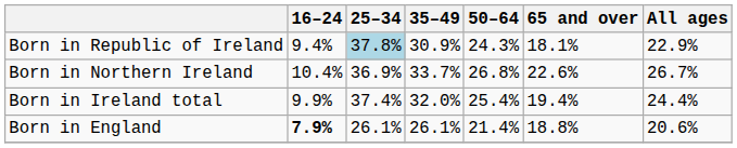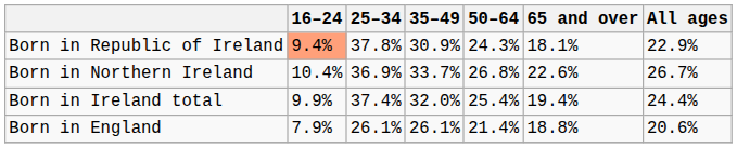Born in Republic of Ireland | 16–24: no background -> lightsalmon background
Born in Republic of Ireland | 25–34: lightblue background -> no background
Born in England | 16–24: bold -> normal
